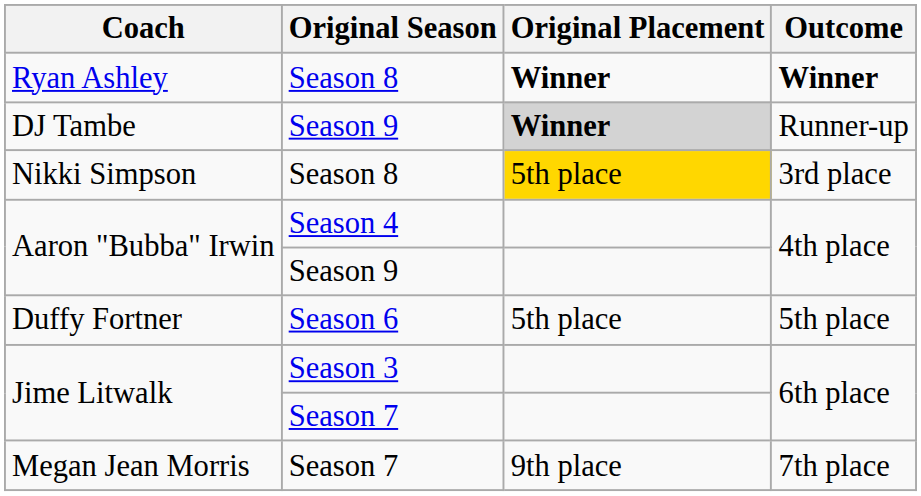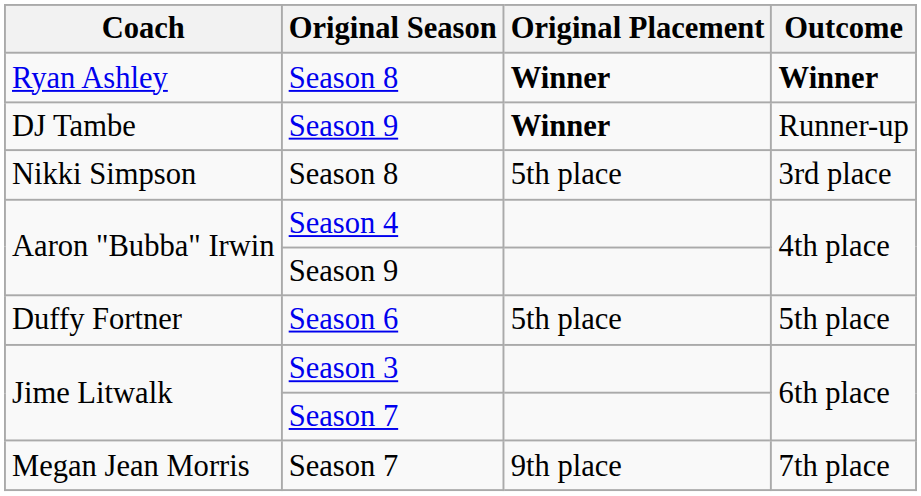DJ Tambe | Original Placement: lightgrey background -> no background
Nikki Simpson | Original Placement: gold background -> no background
